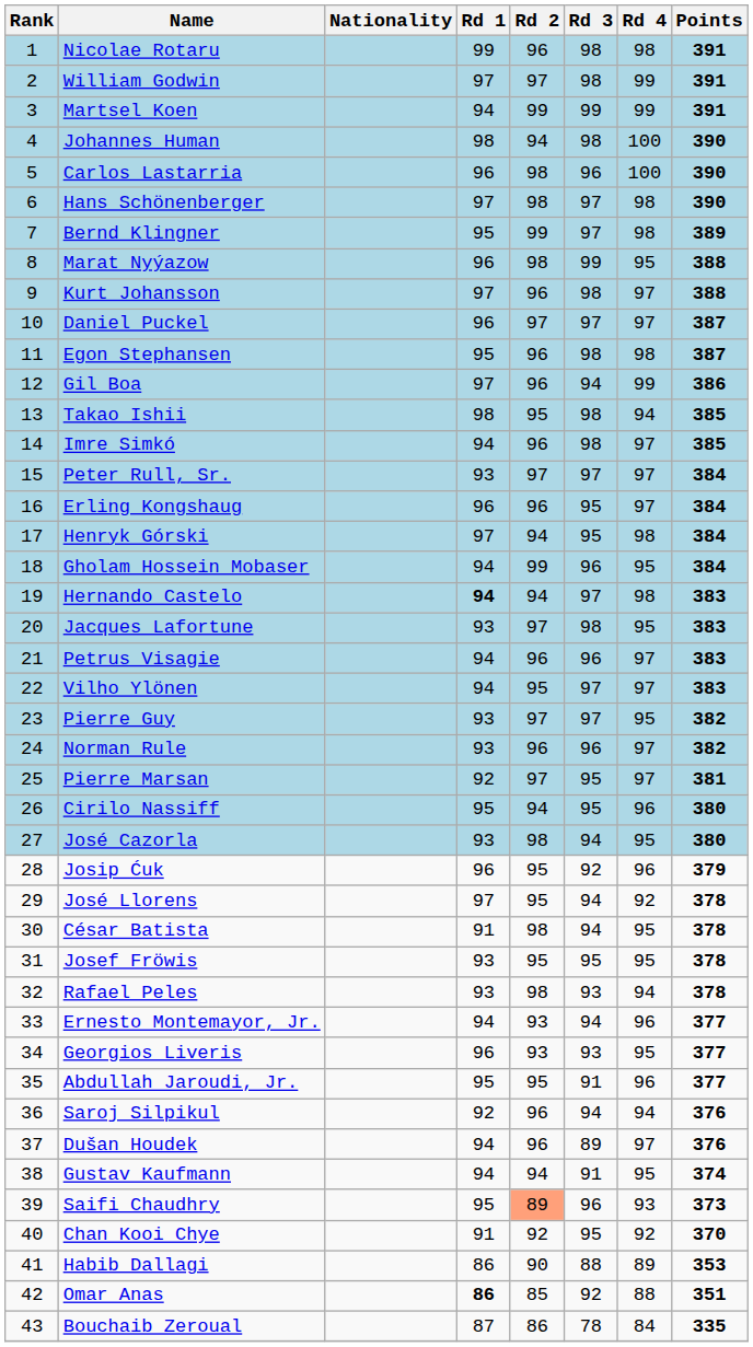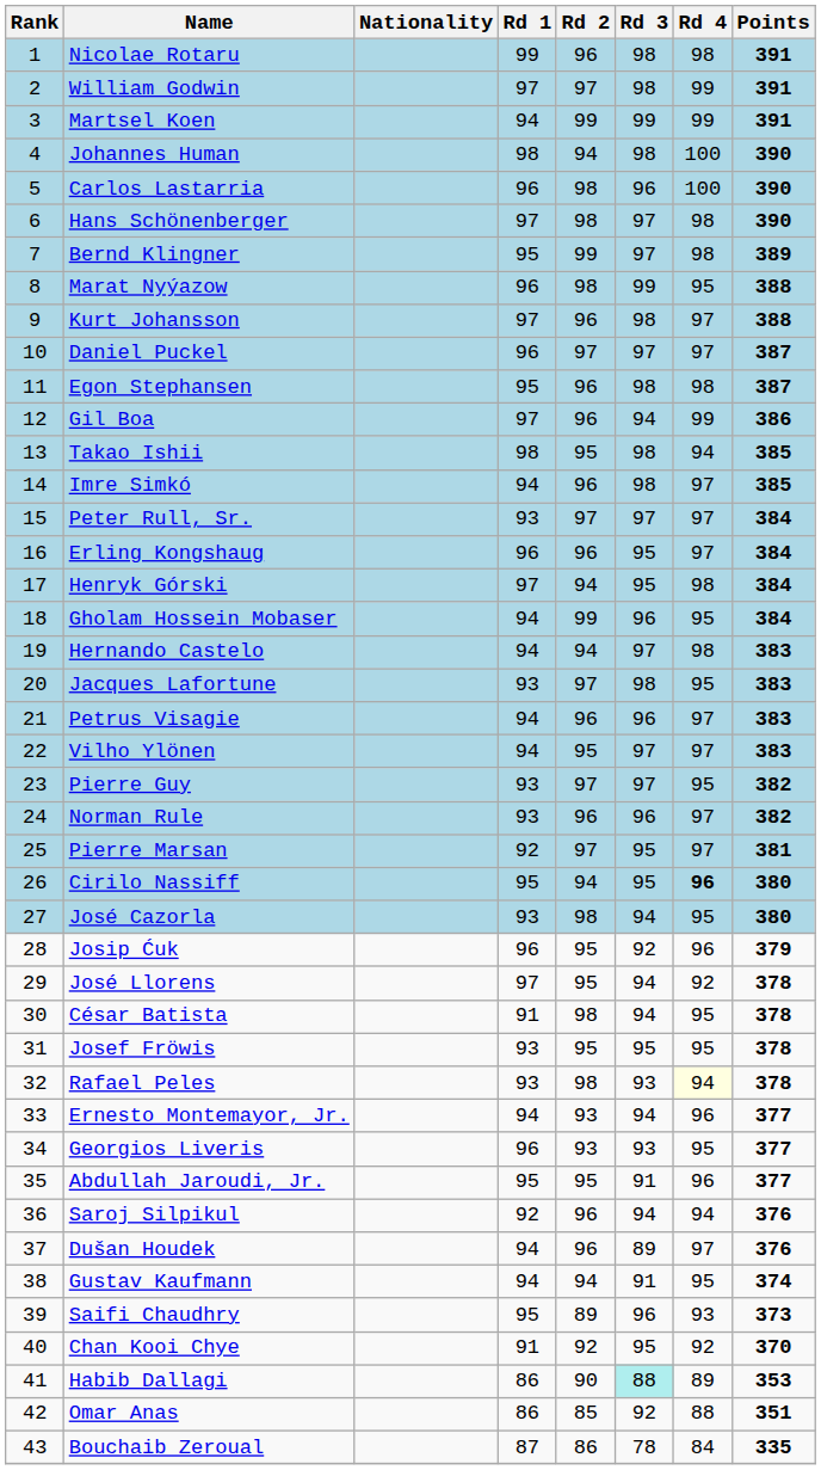Hernando Castelo | Rd 1: bold -> normal
Cirilo Nassiff | Rd 4: normal -> bold
Rafael Peles | Rd 4: no background -> lightyellow background
Saifi Chaudhry | Rd 2: lightsalmon background -> no background
Habib Dallagi | Rd 3: no background -> paleturquoise background
Omar Anas | Rd 1: bold -> normal
